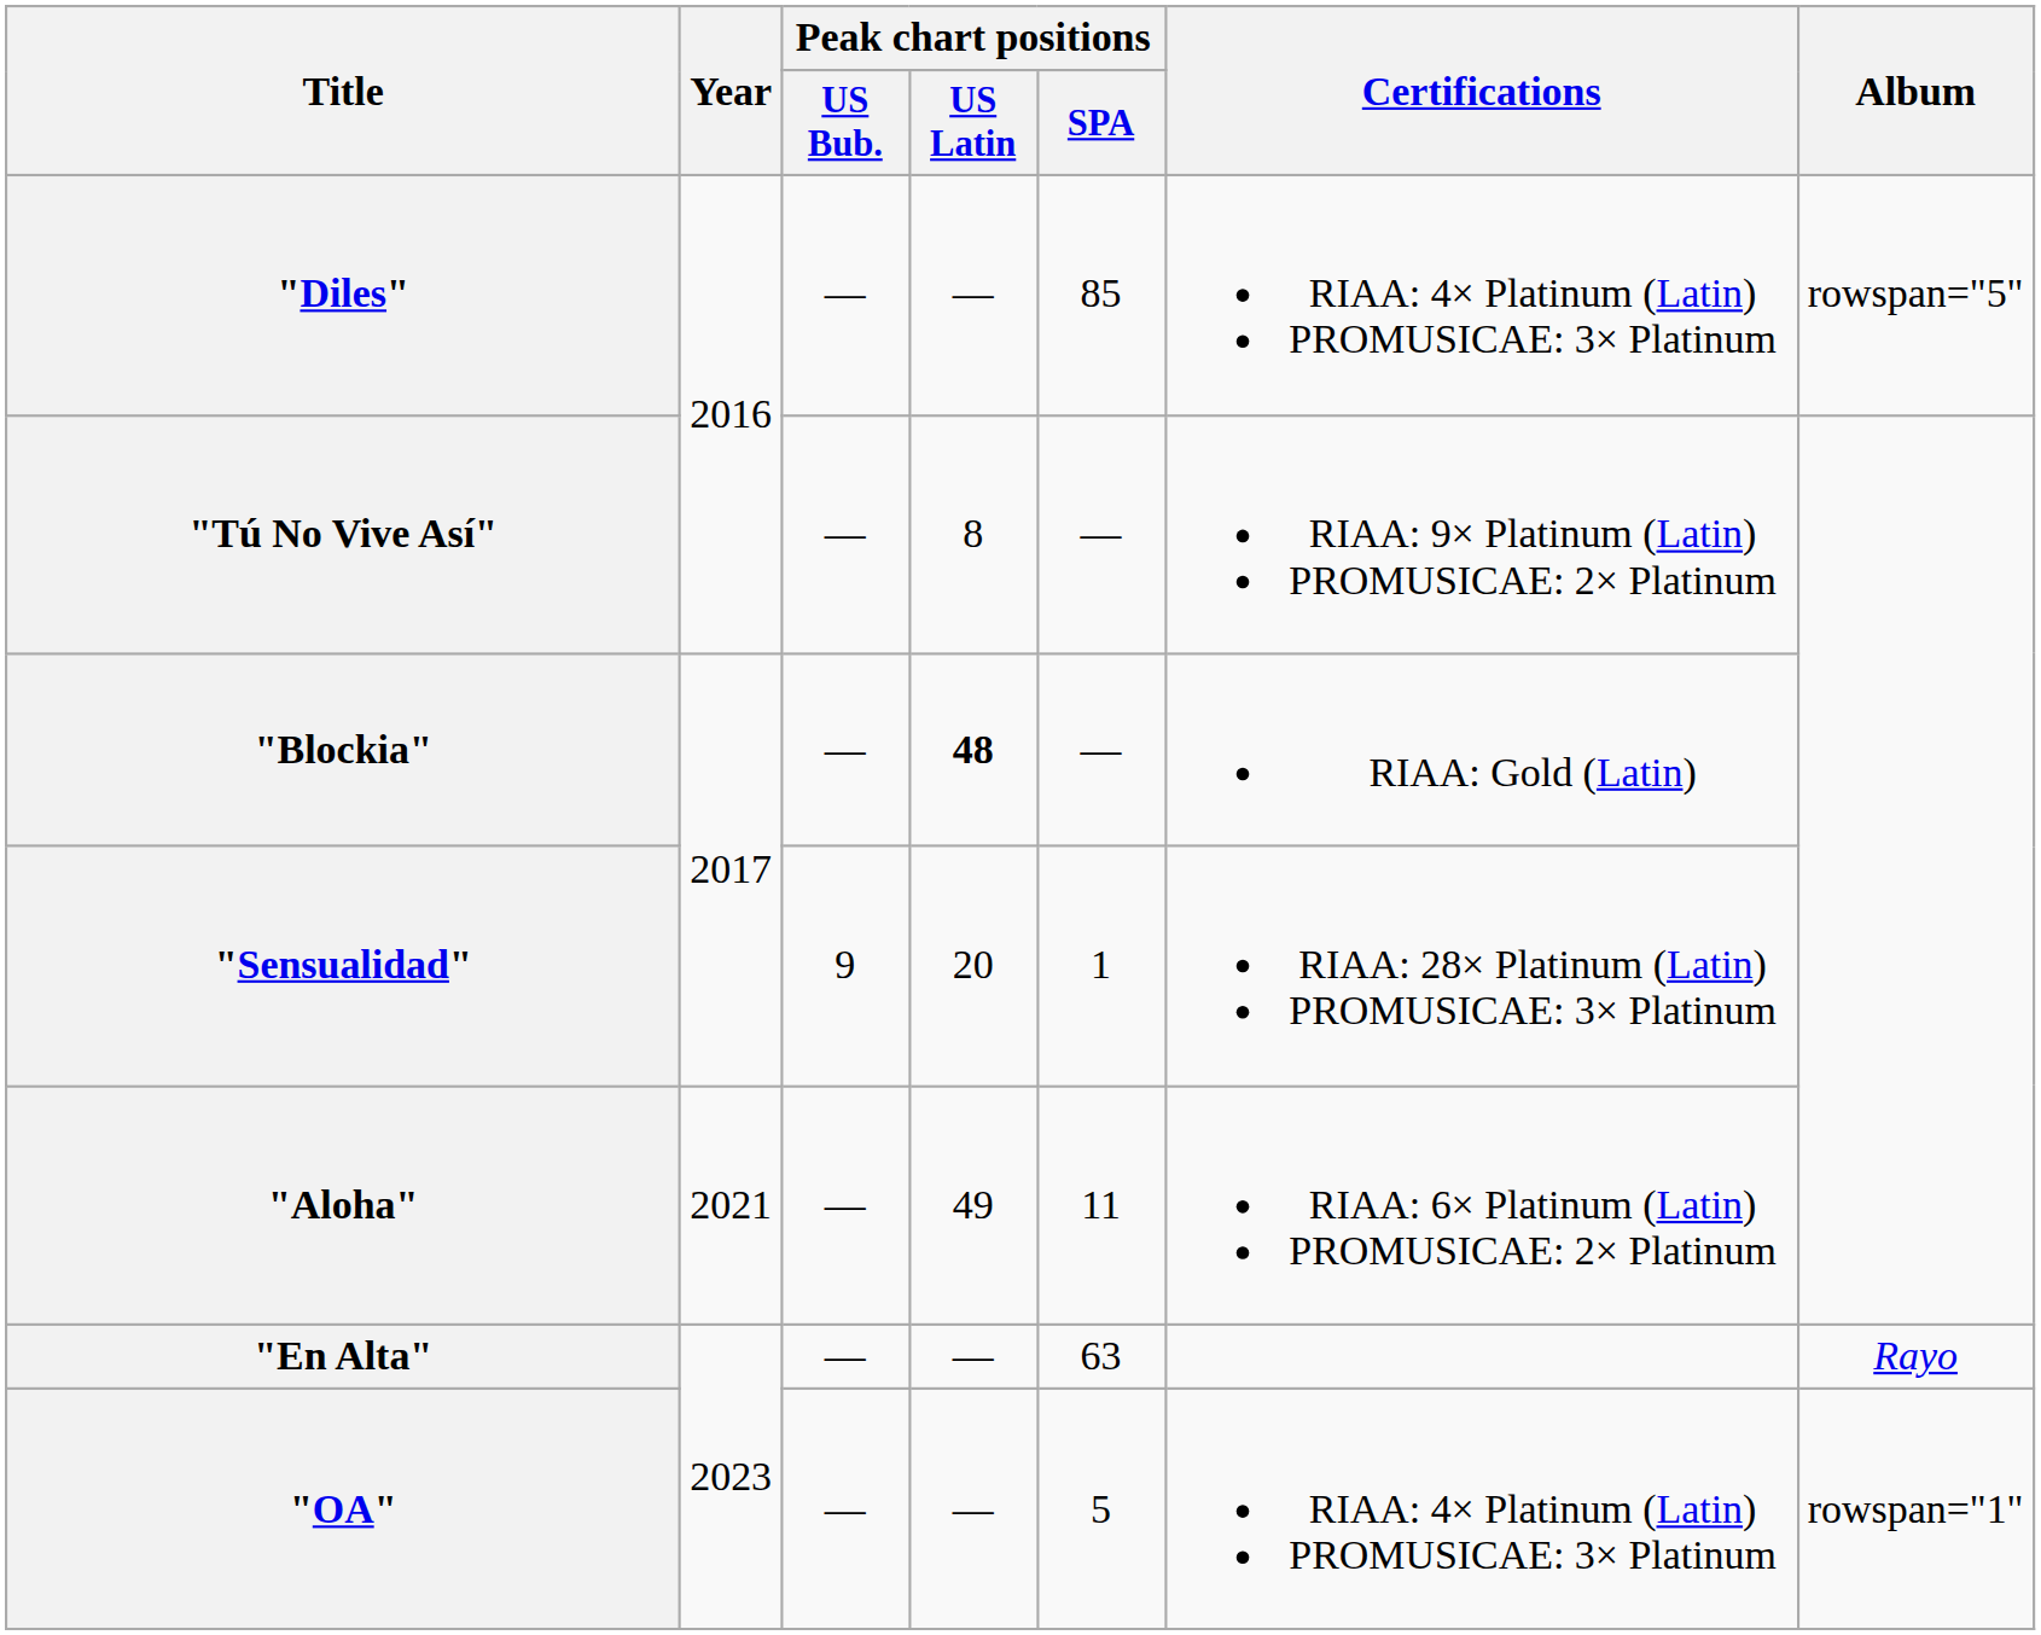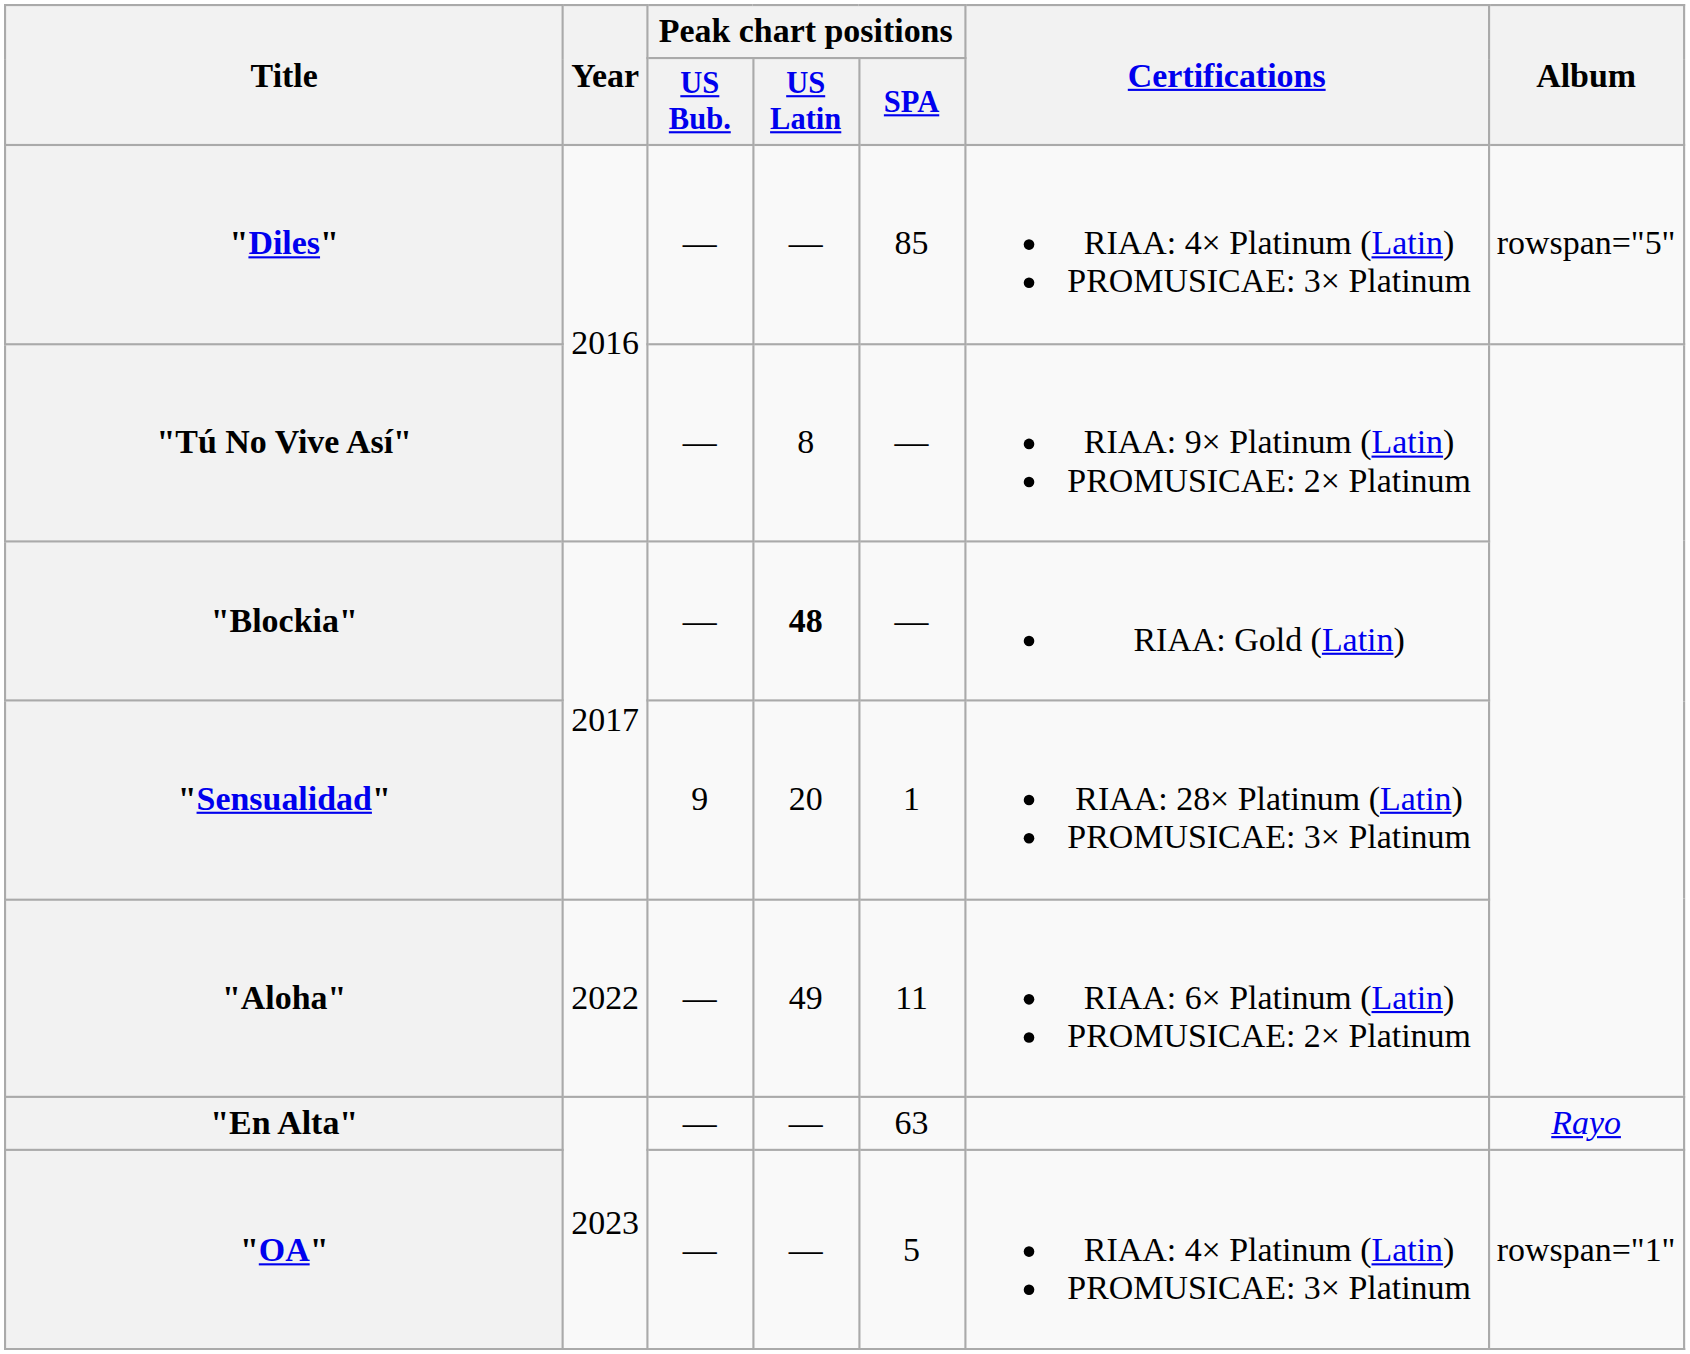"Aloha" | Year: 2021 -> 2022
